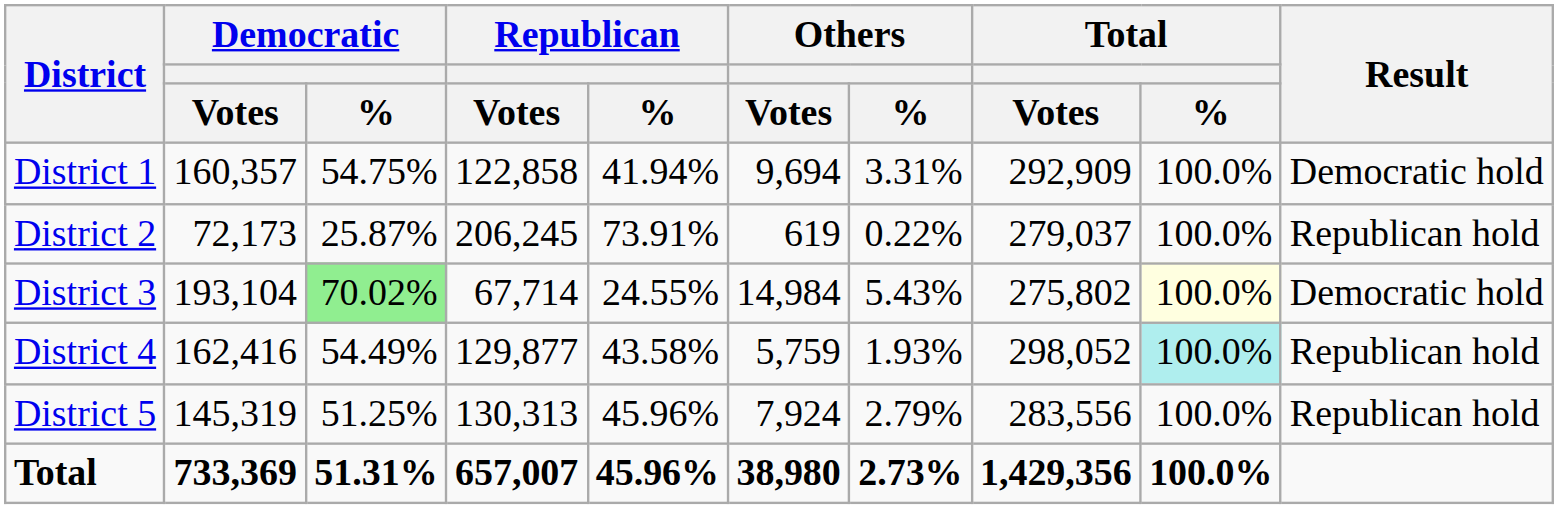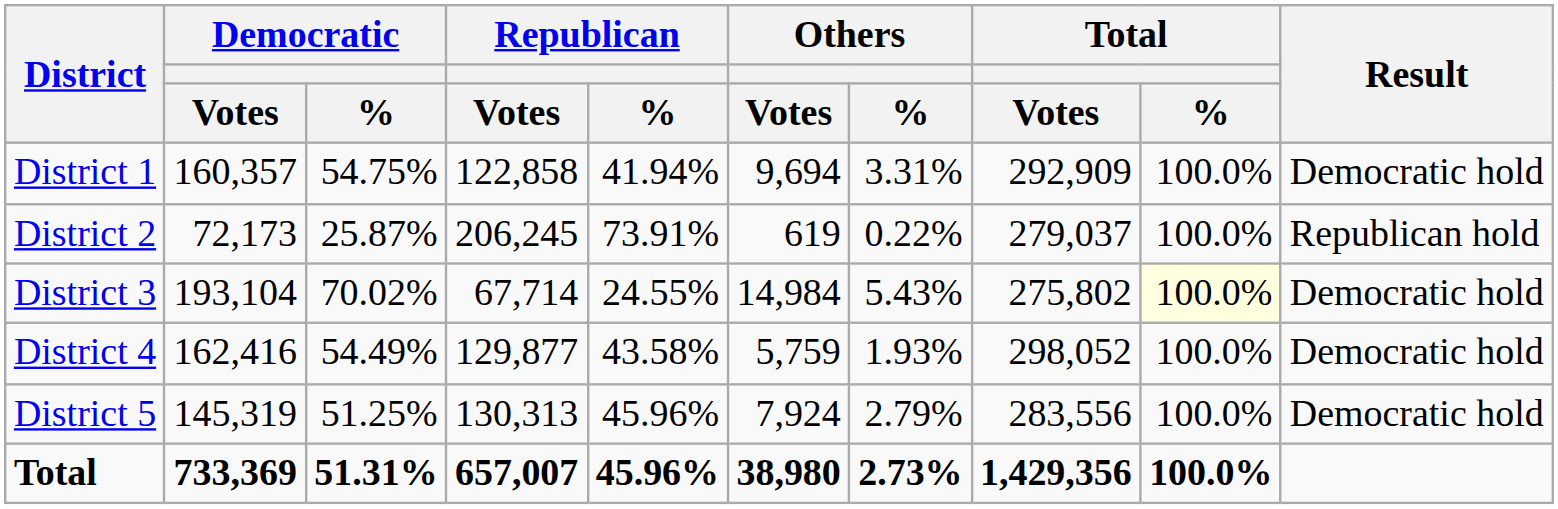District 3 | Democratic / %: lightgreen background -> no background
District 4 | Total / %: paleturquoise background -> no background
District 4 | Result: Republican hold -> Democratic hold
District 5 | Result: Republican hold -> Democratic hold
